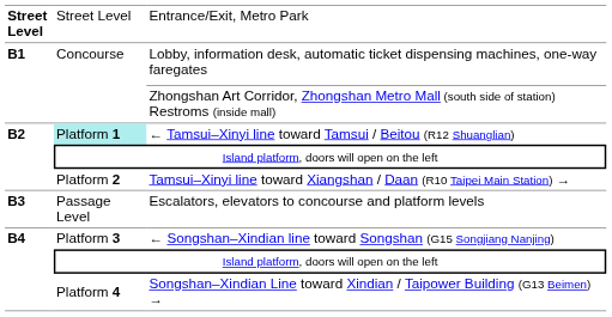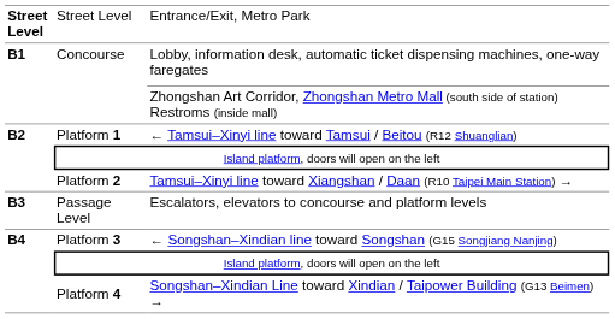← Tamsui–Xinyi line toward Tamsui / Beitou (R12 Shuanglian) | column 2: paleturquoise background -> no background
